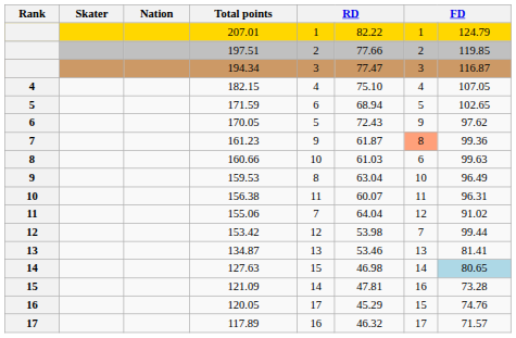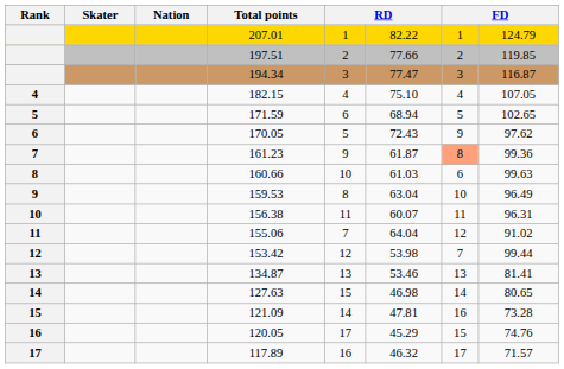127.63 | column 8: lightblue background -> no background
